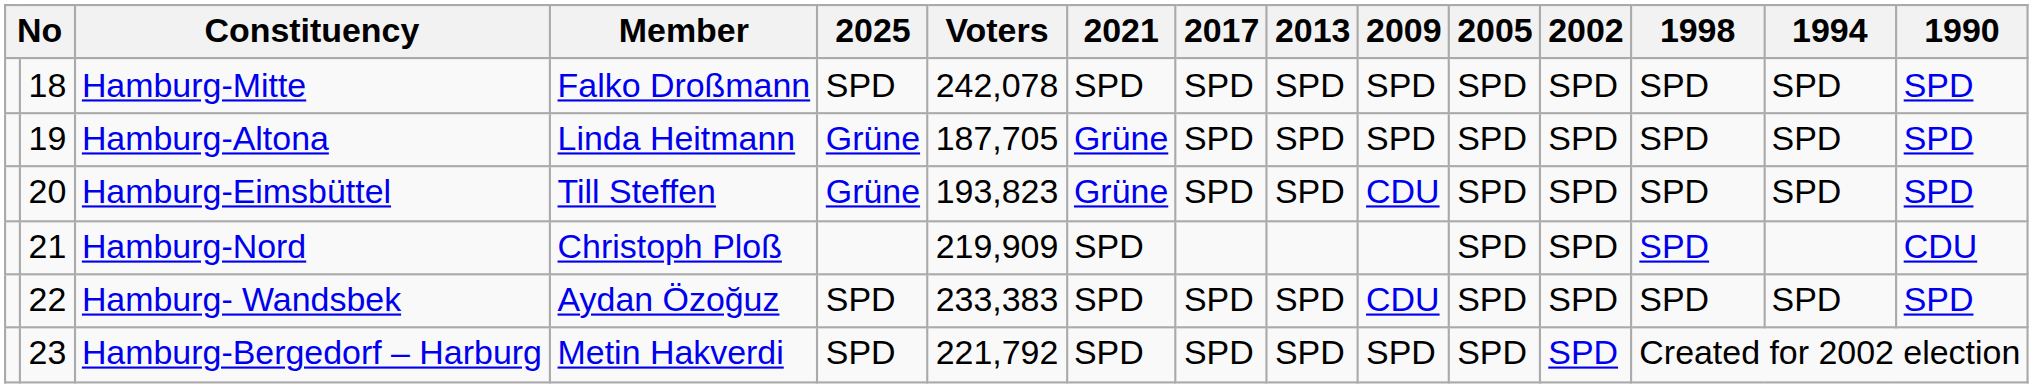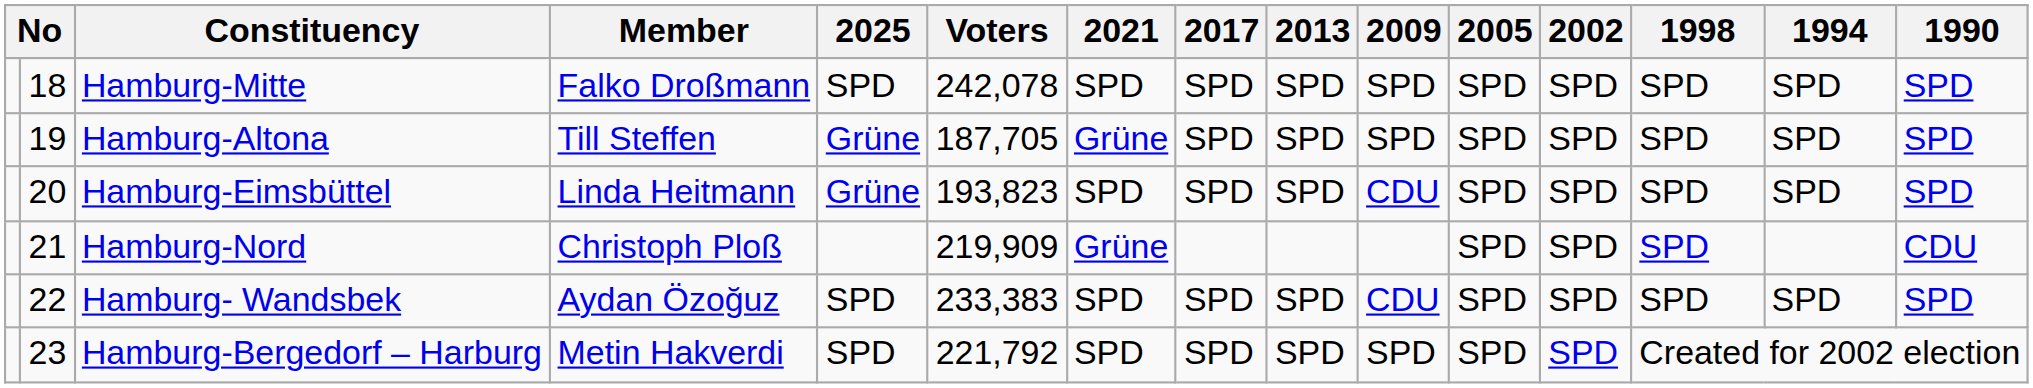Hamburg-Altona | Member: Linda Heitmann -> Till Steffen
Hamburg-Eimsbüttel | Member: Till Steffen -> Linda Heitmann
Hamburg-Eimsbüttel | 2021: Grüne -> SPD
Hamburg-Nord | 2021: SPD -> Grüne
